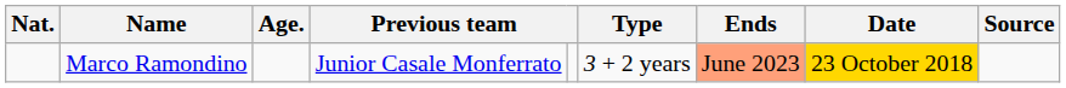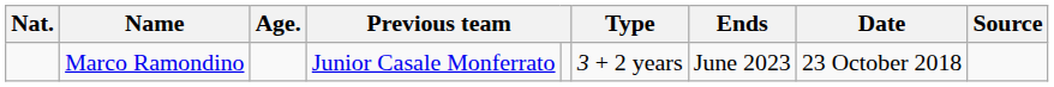Marco Ramondino | Ends: lightsalmon background -> no background
Marco Ramondino | Date: gold background -> no background
